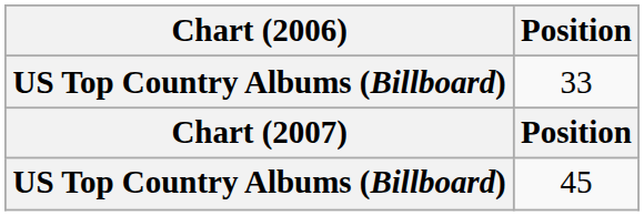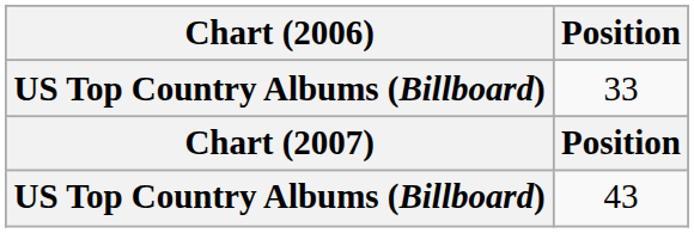row 4 | Position: 45 -> 43
